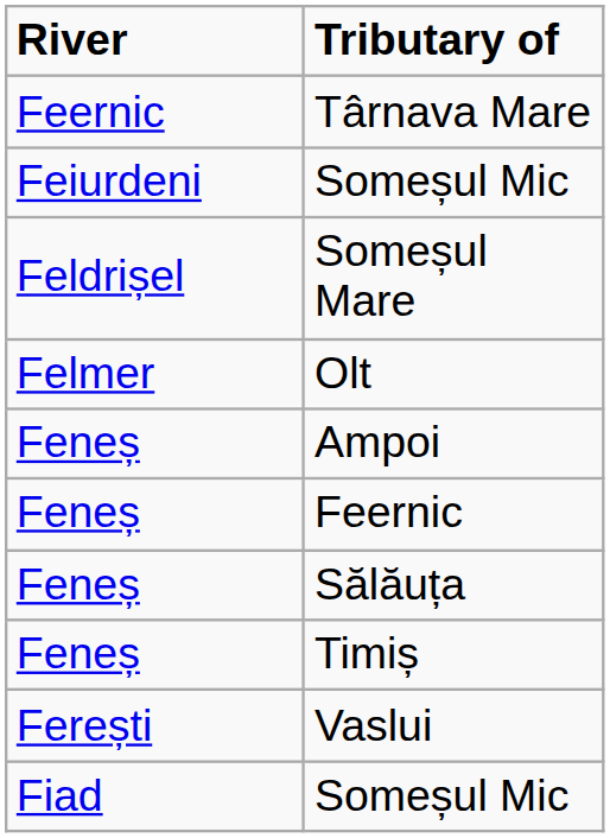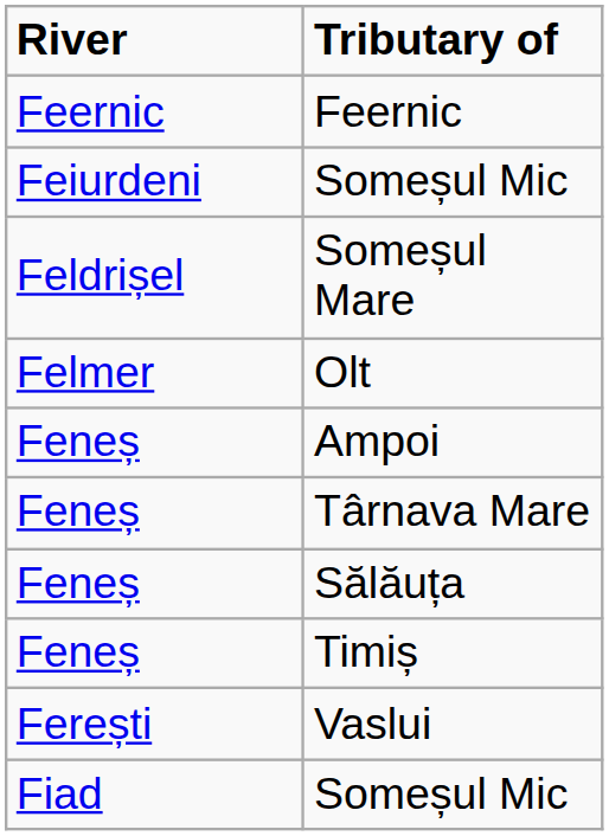row 2 | Tributary of: Târnava Mare -> Feernic
row 7 | Tributary of: Feernic -> Târnava Mare
